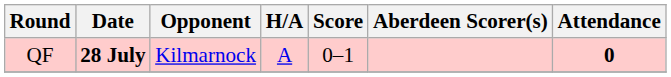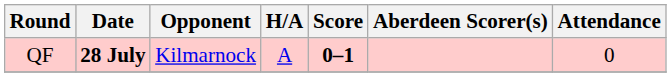QF | Score: normal -> bold
QF | Attendance: bold -> normal
